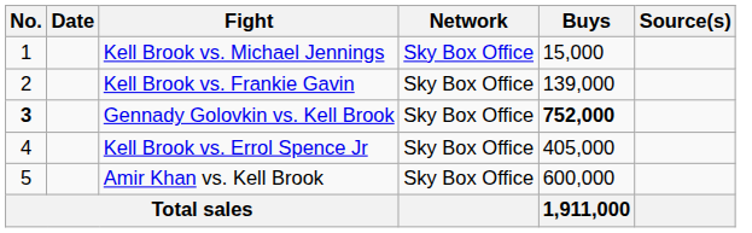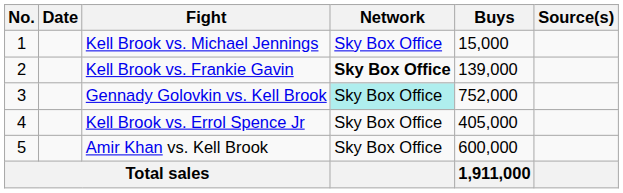Kell Brook vs. Frankie Gavin | Network: normal -> bold
Gennady Golovkin vs. Kell Brook | No.: bold -> normal
Gennady Golovkin vs. Kell Brook | Network: no background -> paleturquoise background
Gennady Golovkin vs. Kell Brook | Buys: bold -> normal
